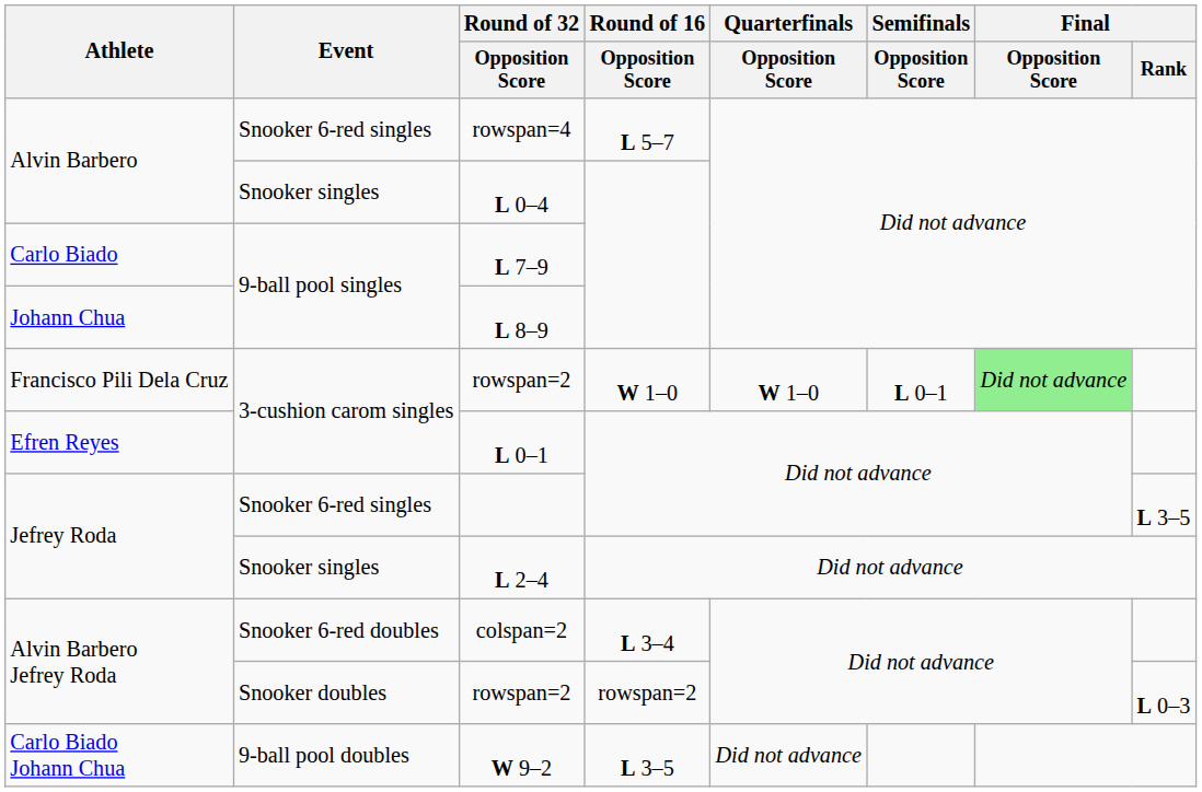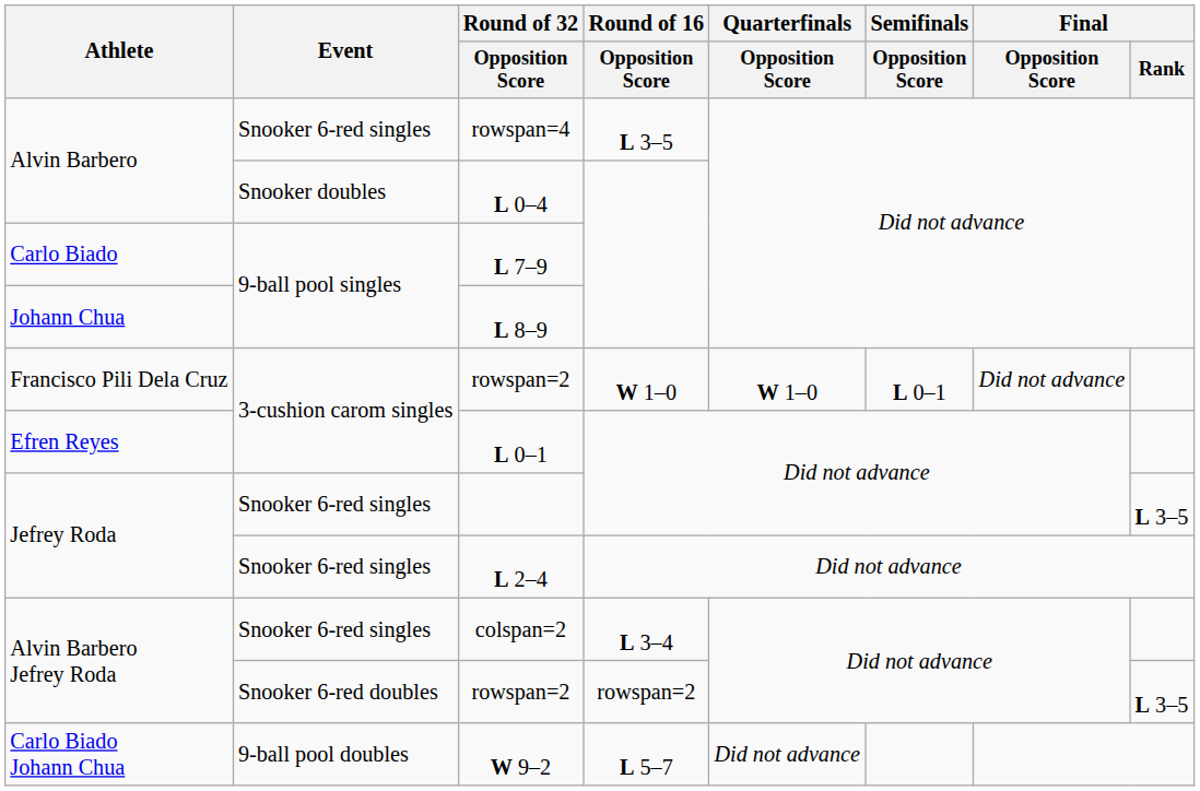rowspan=4 | Round of 16 / Opposition Score: L 5–7 -> L 3–5
L 0–4 | Event: Snooker singles -> Snooker doubles
Francisco Pili Dela Cruz / rowspan=2 | Final / Opposition Score: lightgreen background -> no background
L 2–4 | Event: Snooker singles -> Snooker 6-red singles
colspan=2 | Event: Snooker 6-red doubles -> Snooker 6-red singles
Alvin Barbero Jefrey Roda / rowspan=2 | Event: Snooker doubles -> Snooker 6-red doubles
Alvin Barbero Jefrey Roda / rowspan=2 | Final / Rank: L 0–3 -> L 3–5
W 9–2 | Round of 16 / Opposition Score: L 3–5 -> L 5–7
